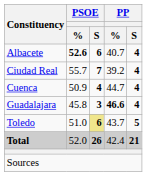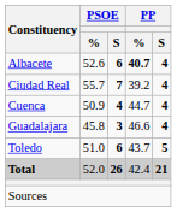Albacete | PSOE / %: bold -> normal
Albacete | PP / %: normal -> bold
Guadalajara | PP / %: bold -> normal
Toledo | PSOE / S: khaki background -> no background
